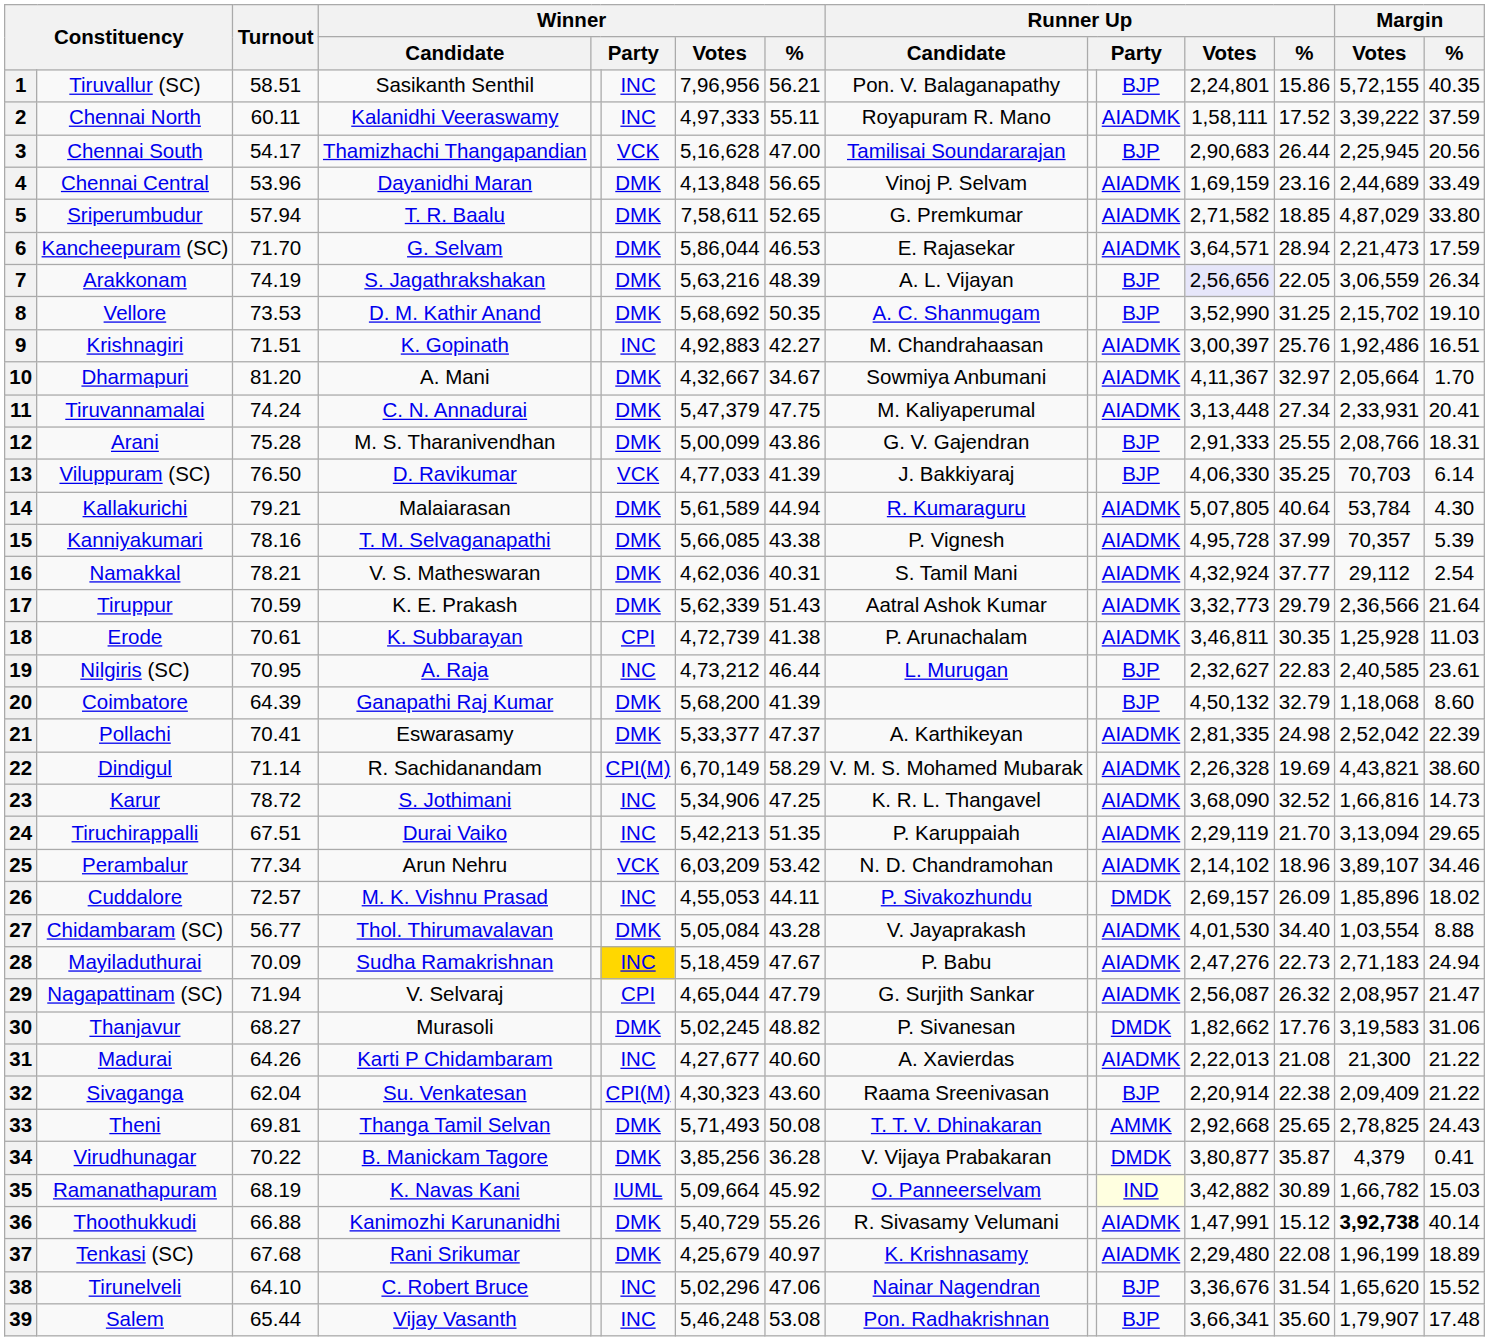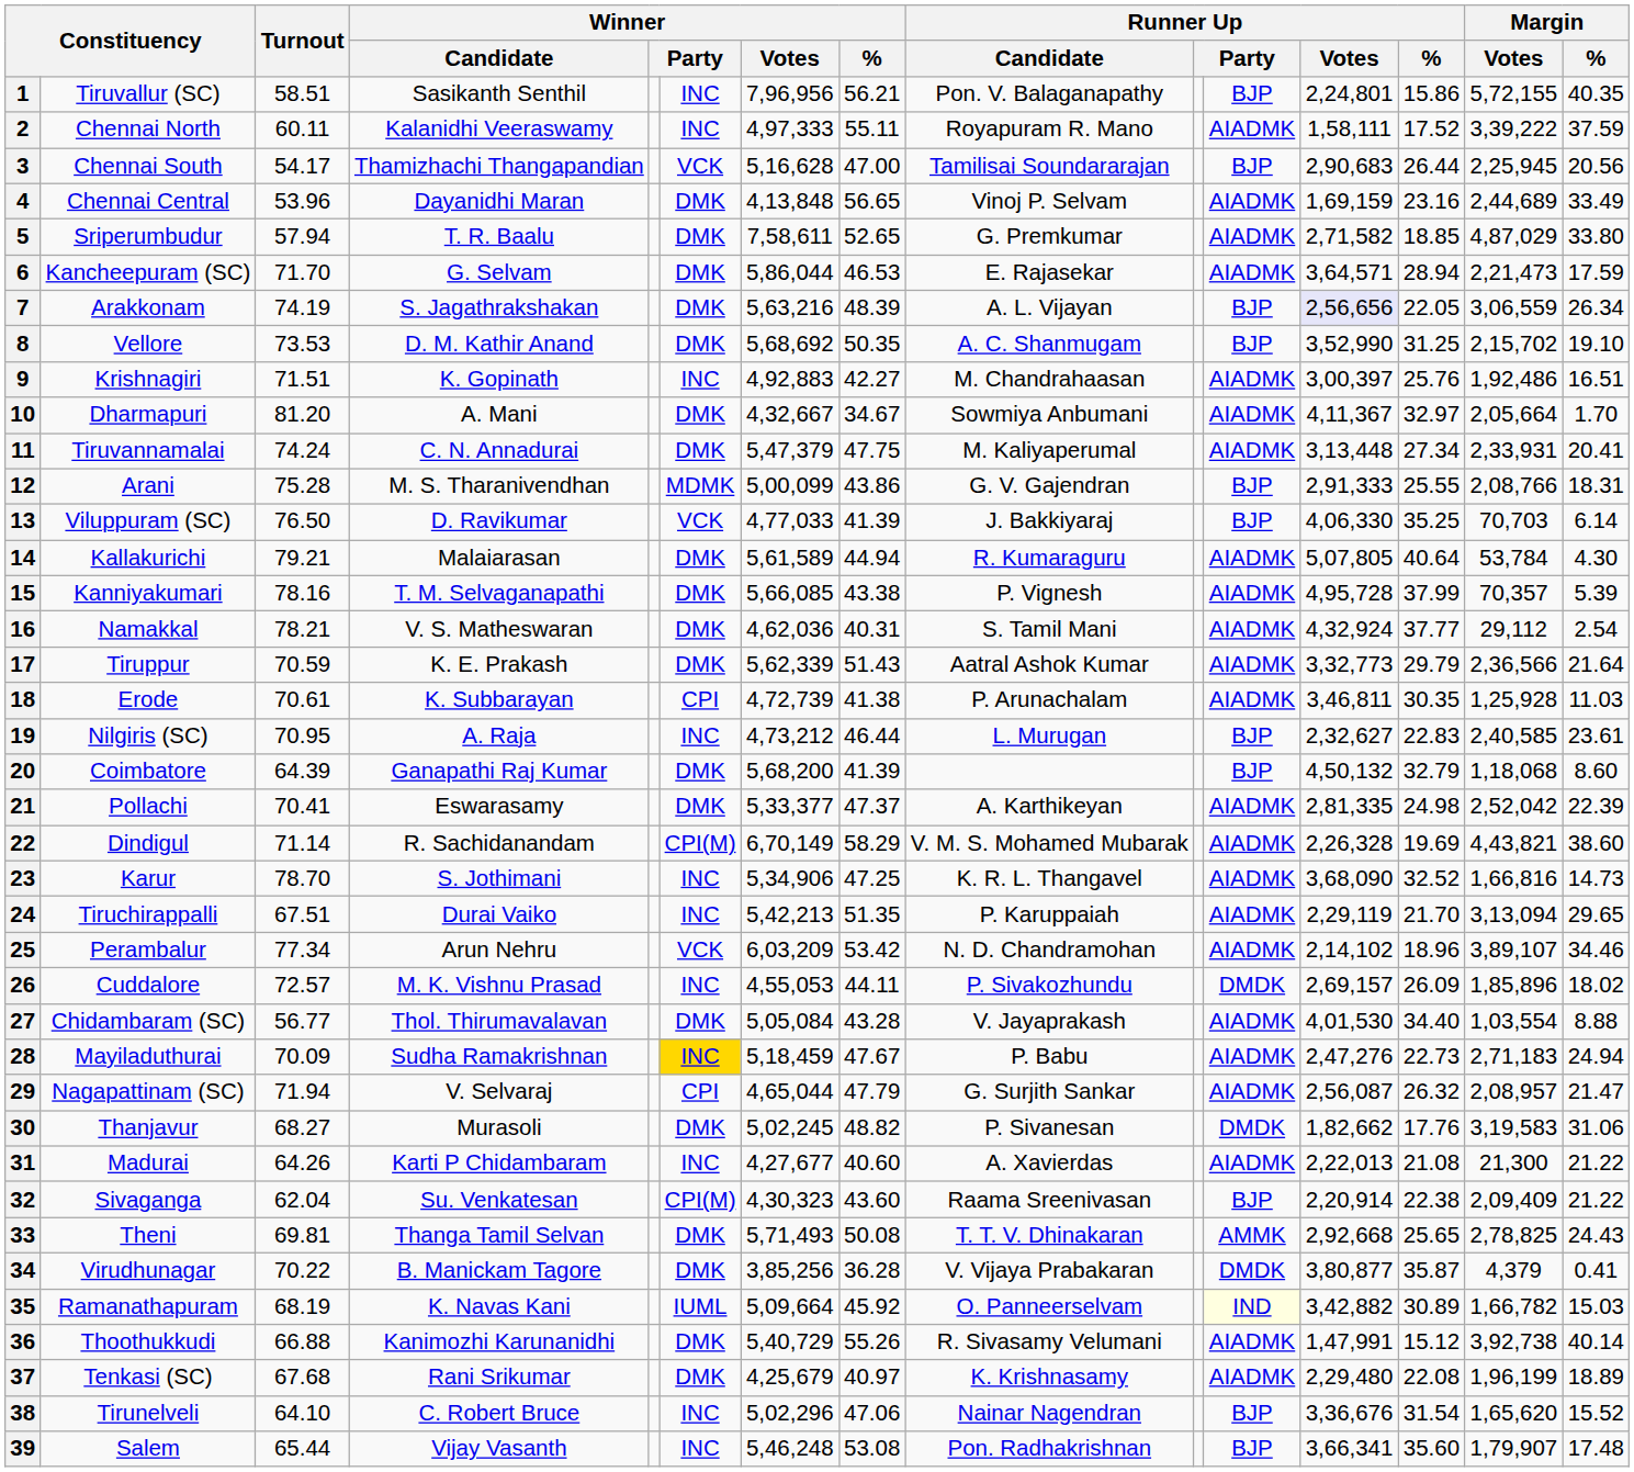12 | column 6: DMK -> MDMK
23 | Turnout: 78.72 -> 78.70
36 | Margin / Votes: bold -> normal
